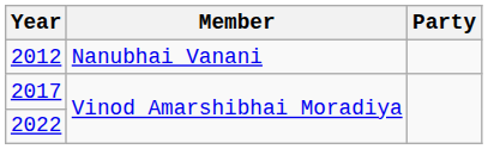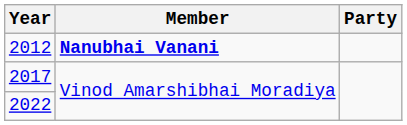2012 | Member: normal -> bold
